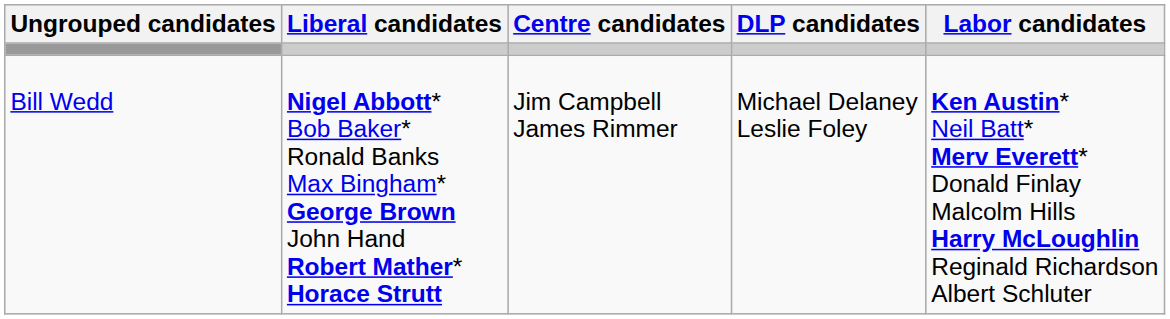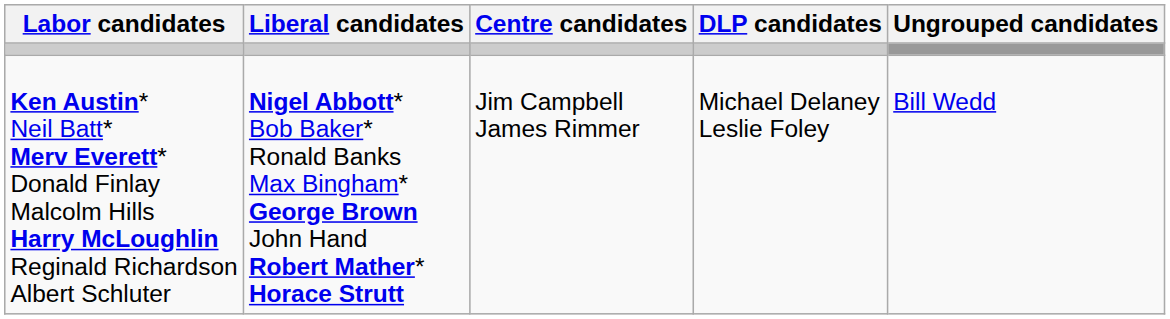columns swapped: Labor candidates <-> Ungrouped candidates
